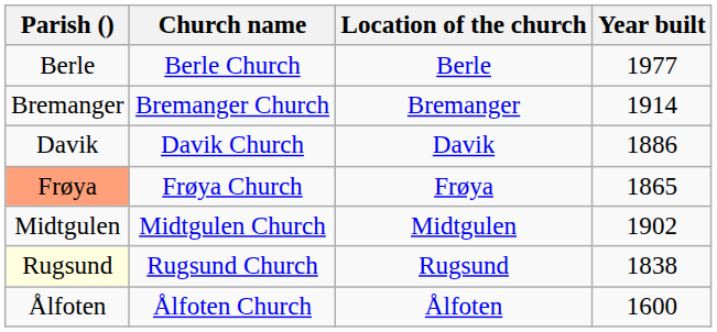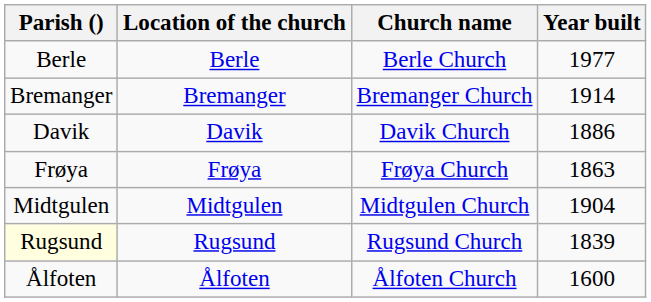columns swapped: Church name <-> Location of the church
row 5 | Parish (): lightsalmon background -> no background
row 5 | Year built: 1865 -> 1863
row 6 | Year built: 1902 -> 1904
row 7 | Year built: 1838 -> 1839
